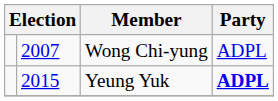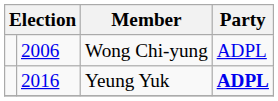Wong Chi-yung | column 2: 2007 -> 2006
Yeung Yuk | column 2: 2015 -> 2016
